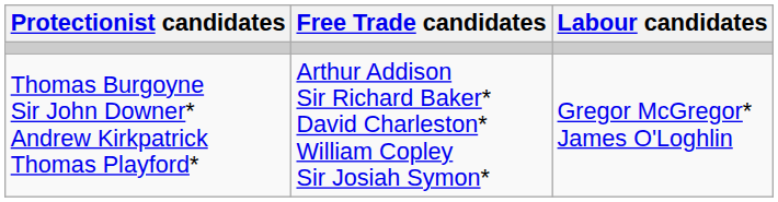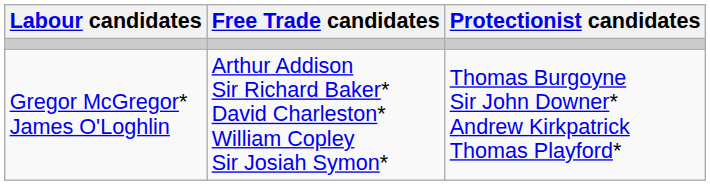columns swapped: Protectionist candidates <-> Labour candidates
